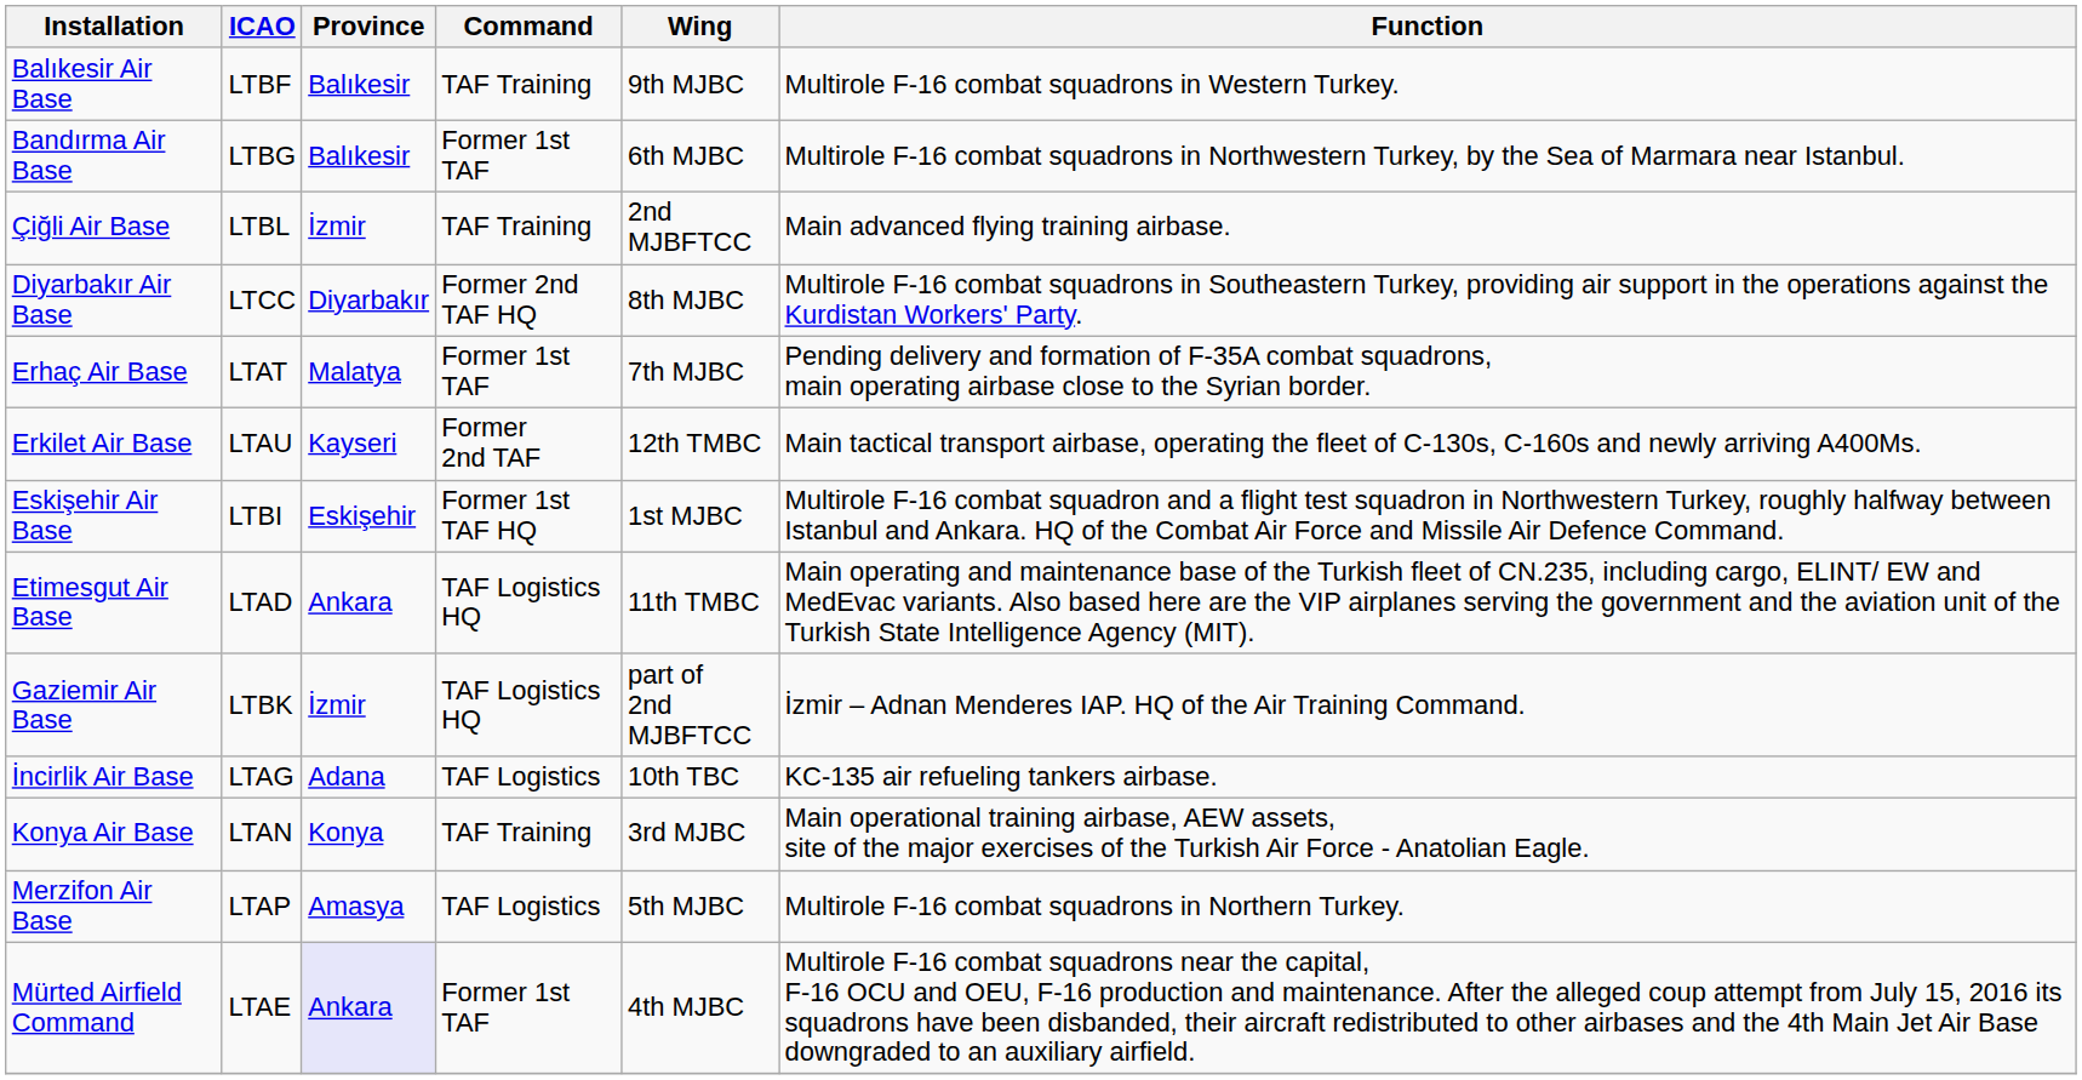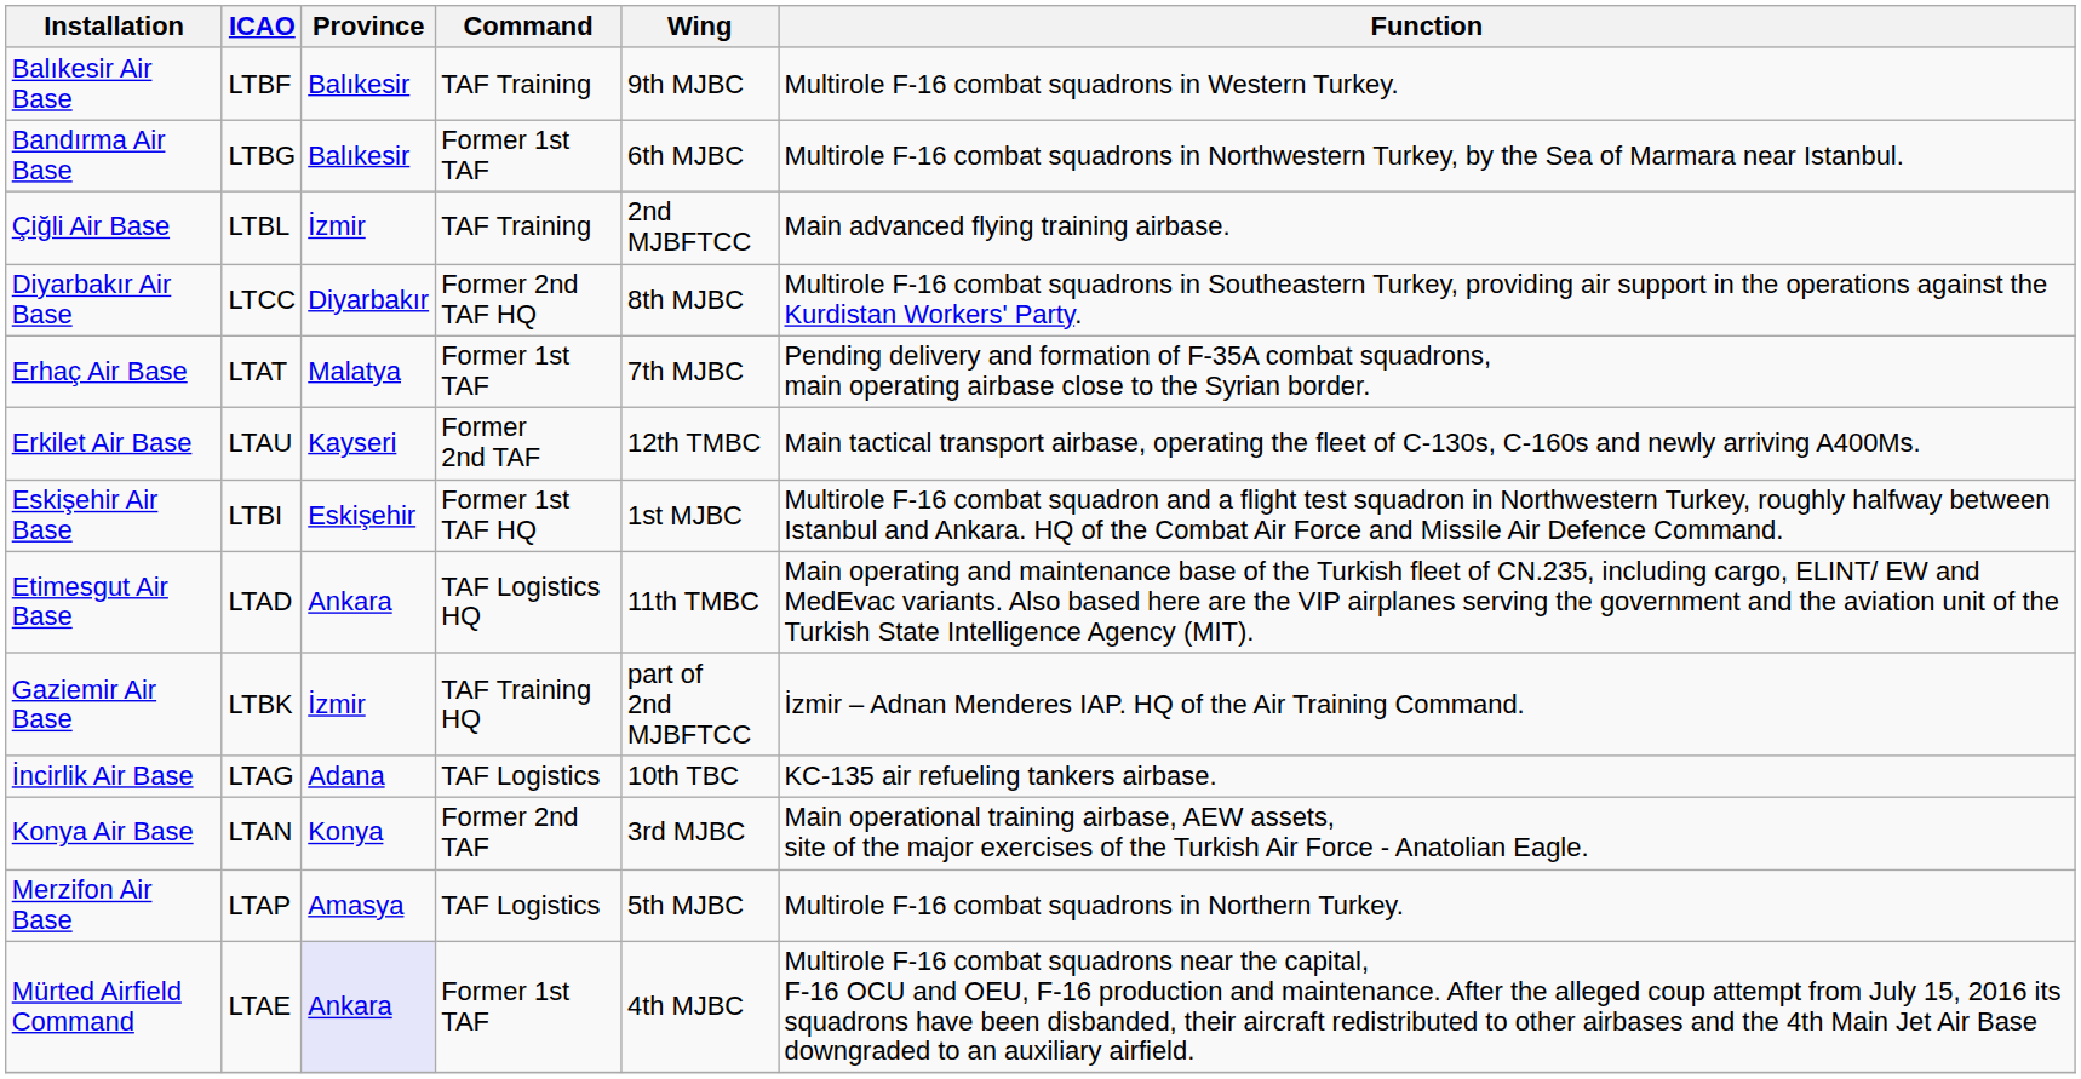Gaziemir Air Base | Command: TAF Logistics HQ -> TAF Training HQ
Konya Air Base | Command: TAF Training -> Former 2nd TAF
